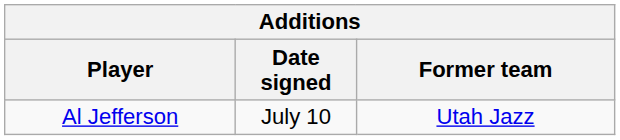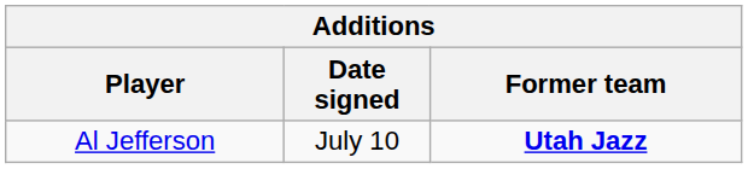Al Jefferson | Former team: normal -> bold
